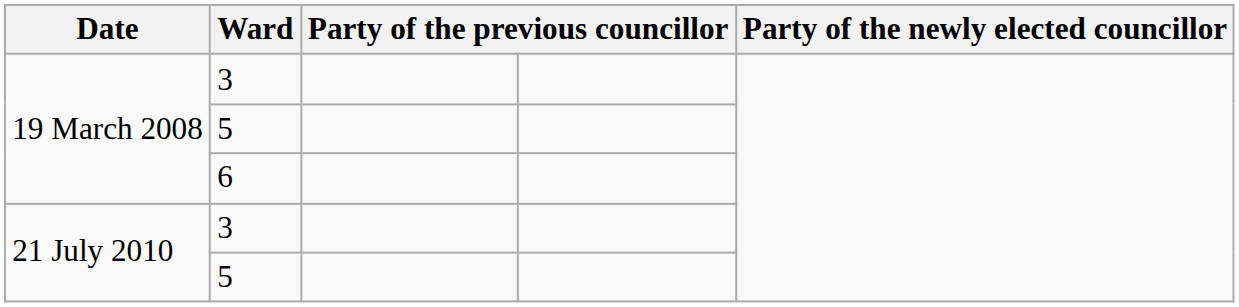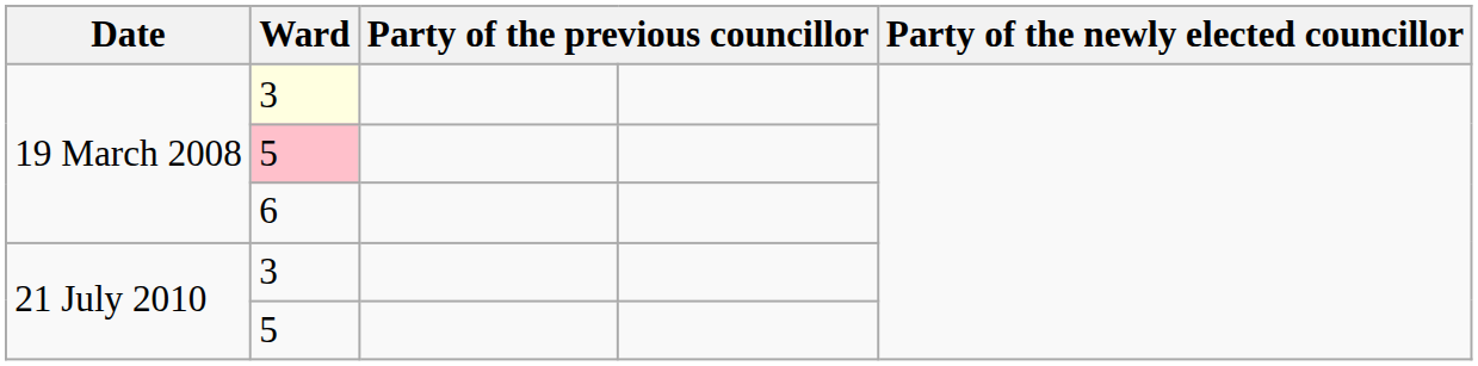19 March 2008 / 3 | Ward: no background -> lightyellow background
19 March 2008 / 5 | Ward: no background -> pink background
